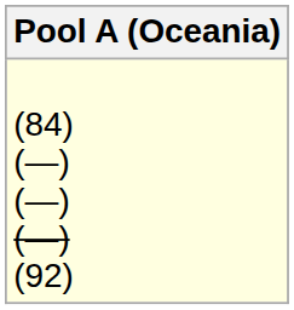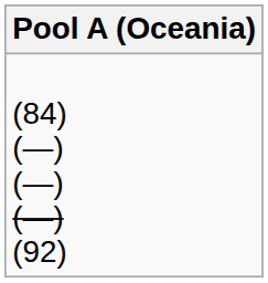row 2 | column 1: lightyellow background -> no background
